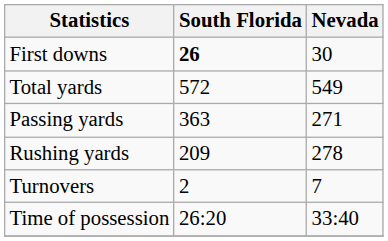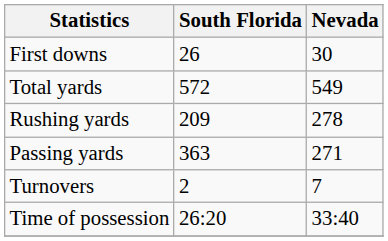First downs | South Florida: bold -> normal
rows swapped: Rushing yards <-> Passing yards
